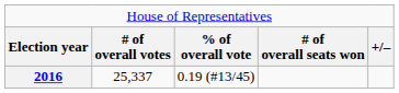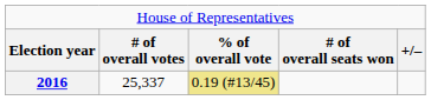2016 | column 3: no background -> khaki background
